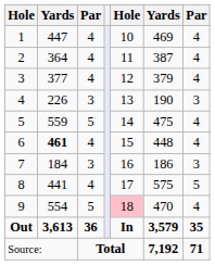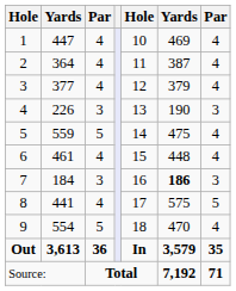6 | column 2: bold -> normal
7 | column 6: normal -> bold
9 | column 5: pink background -> no background
